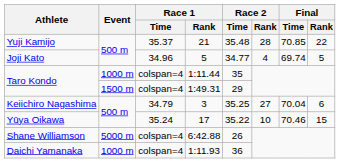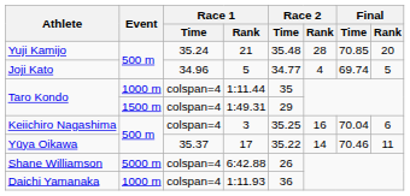21 | Race 1 / Time: 35.37 -> 35.24
21 | Final / Rank: 22 -> 20
3 | Race 1 / Time: 34.79 -> colspan=4
3 | Race 2 / Rank: 27 -> 16
17 | Race 1 / Time: 35.24 -> 35.37
17 | Race 2 / Rank: 10 -> 14
17 | Final / Rank: 15 -> 11
